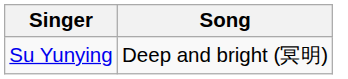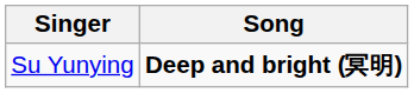Su Yunying | Song: normal -> bold
